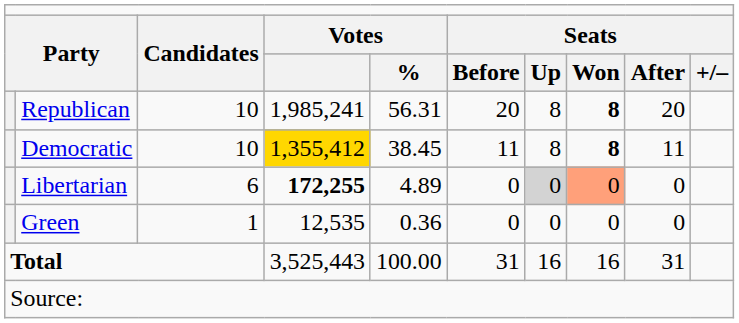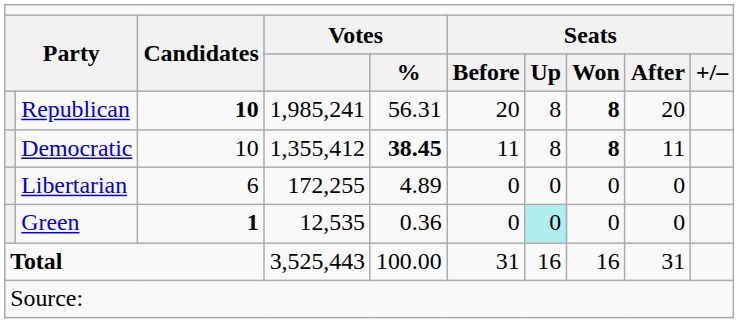Republican | column 3: normal -> bold
Democratic | column 4: gold background -> no background
Democratic | column 5: normal -> bold
Libertarian | column 4: bold -> normal
Libertarian | column 7: lightgrey background -> no background
Libertarian | column 8: lightsalmon background -> no background
Green | column 3: normal -> bold
Green | column 7: no background -> paleturquoise background
